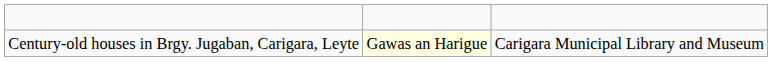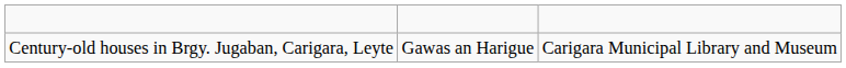Century-old houses in Brgy. Jugaban, Carigara, Leyte | column 2: lightyellow background -> no background
